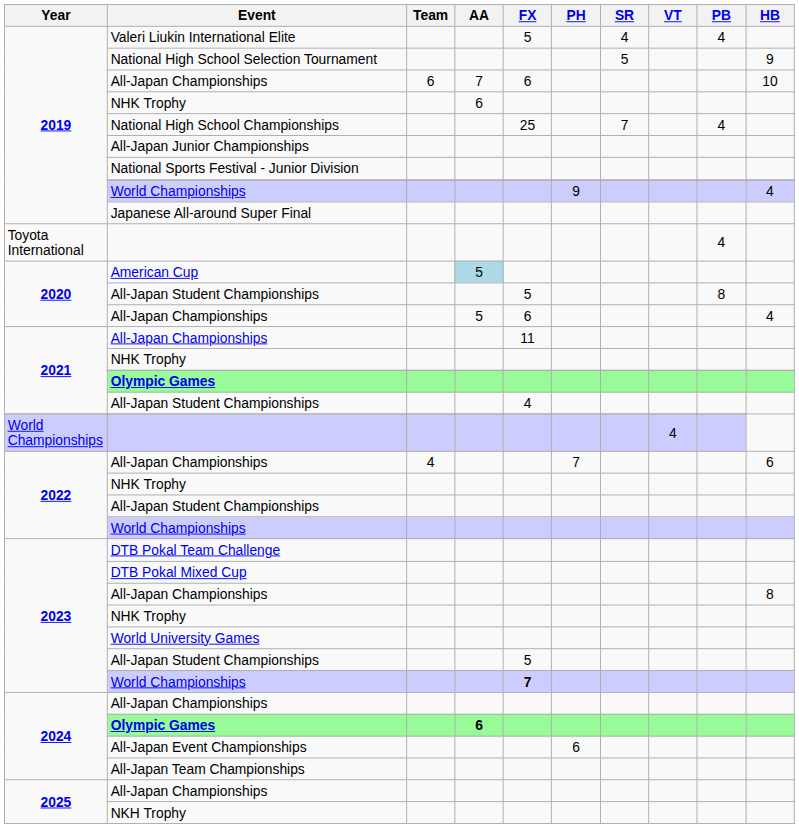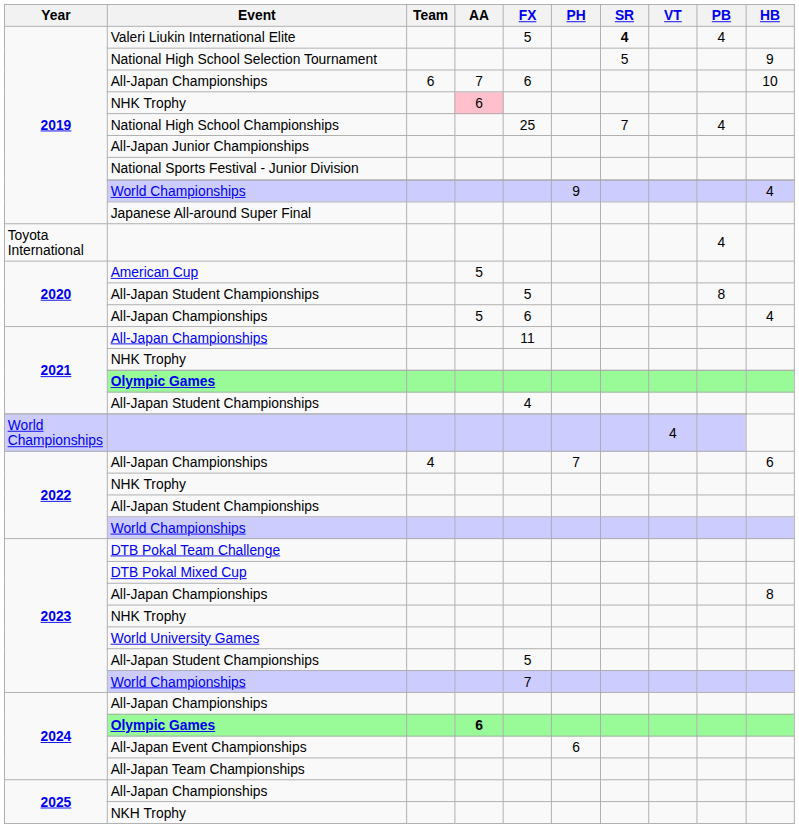Valeri Liukin International Elite | SR: normal -> bold
2019 / NHK Trophy | AA: no background -> pink background
American Cup | AA: lightblue background -> no background
2023 / World Championships | FX: bold -> normal
